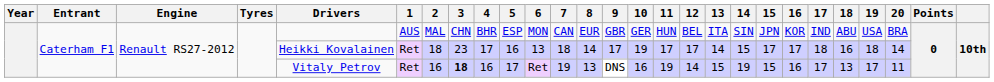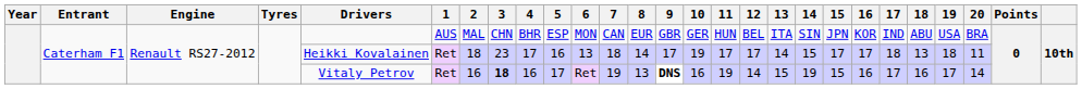row 3 | 18: 16 -> 13
row 3 | 20: 14 -> 11
row 4 | 9: normal -> bold
row 4 | 18: 13 -> 16
row 4 | 20: 11 -> 14
